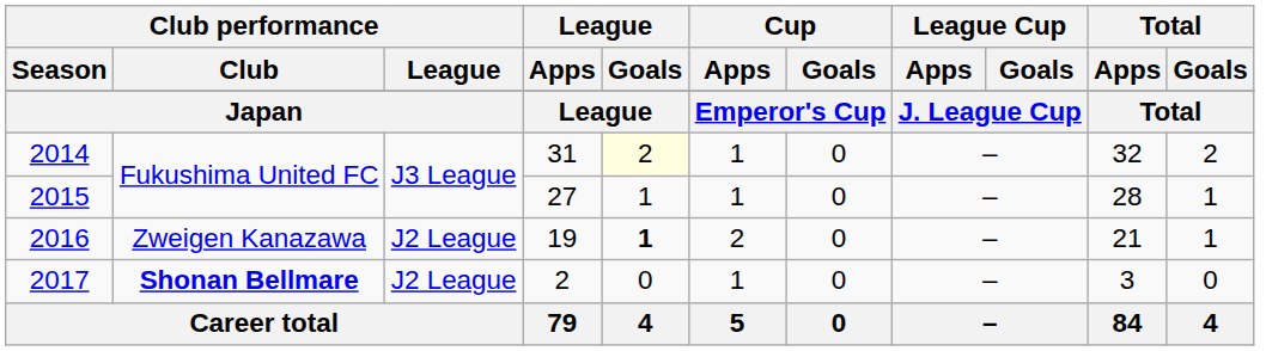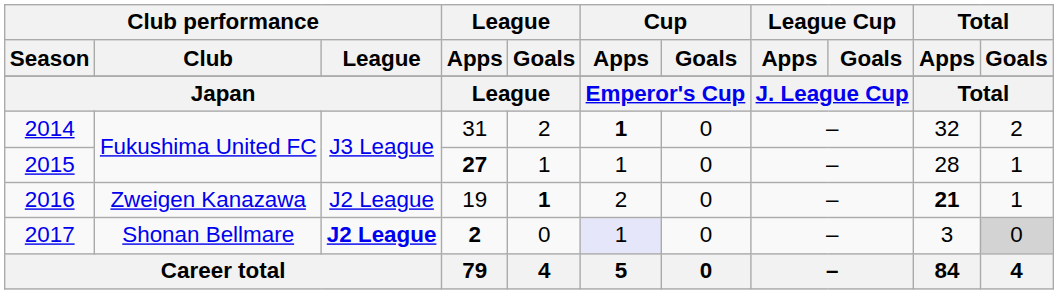2014 | League / Goals: lightyellow background -> no background
2014 | Cup / Apps: normal -> bold
2015 | League / Apps: normal -> bold
2016 | Total / Apps: normal -> bold
2017 | Club performance / Club: bold -> normal
2017 | Club performance / League: normal -> bold
2017 | League / Apps: normal -> bold
2017 | Cup / Apps: no background -> lavender background
2017 | Total / Goals: no background -> lightgrey background
